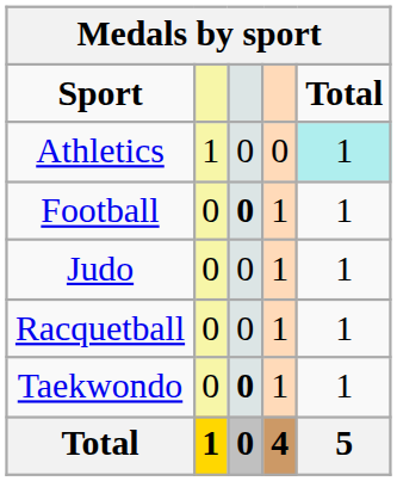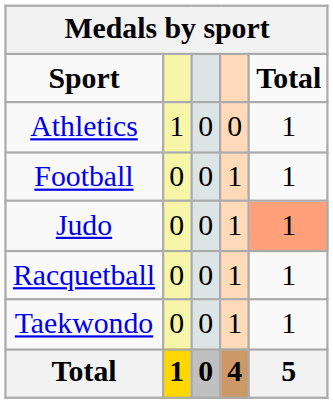Athletics | Total: paleturquoise background -> no background
Football | column 3: bold -> normal
Judo | Total: no background -> lightsalmon background
Taekwondo | column 3: bold -> normal
